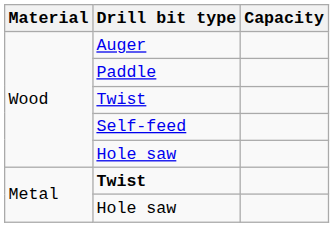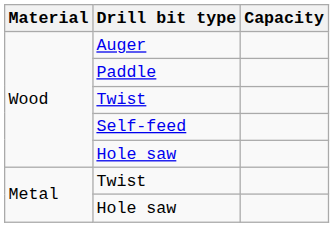Metal / Twist | Drill bit type: bold -> normal
